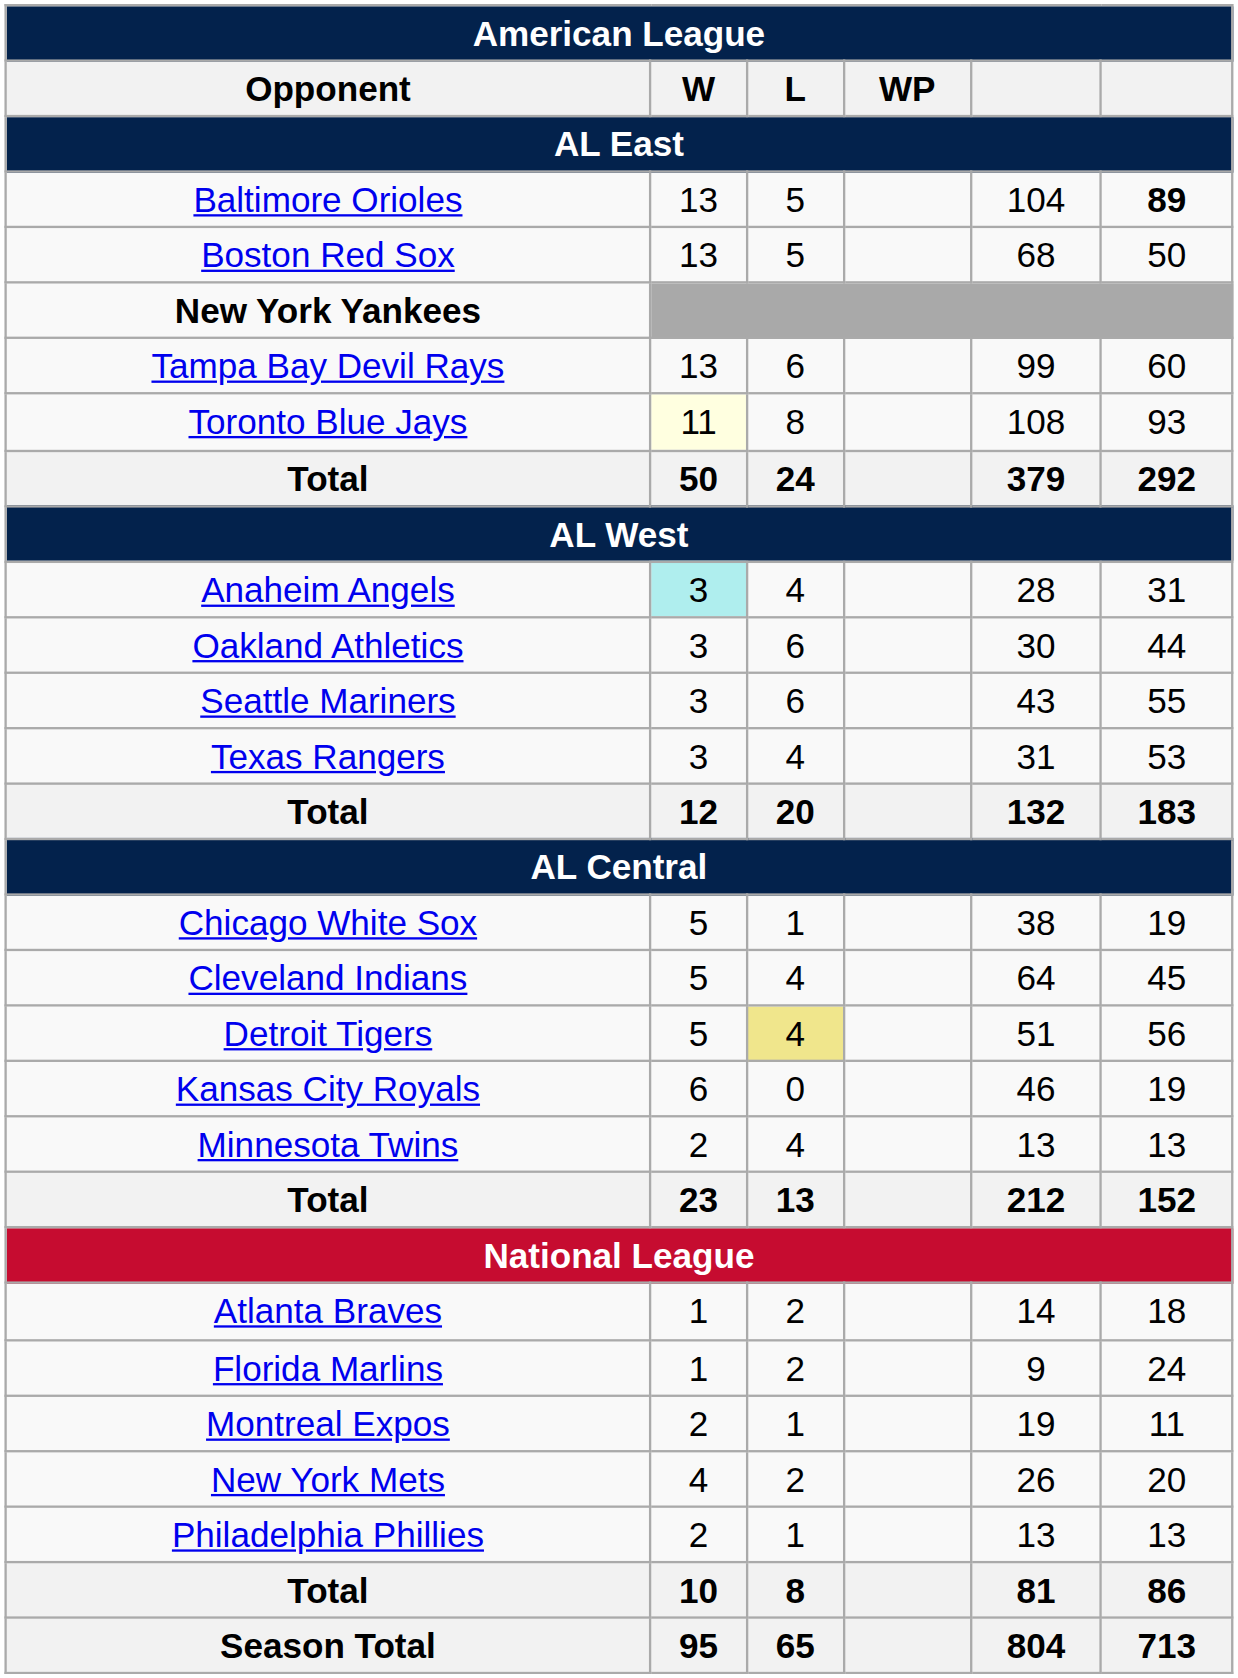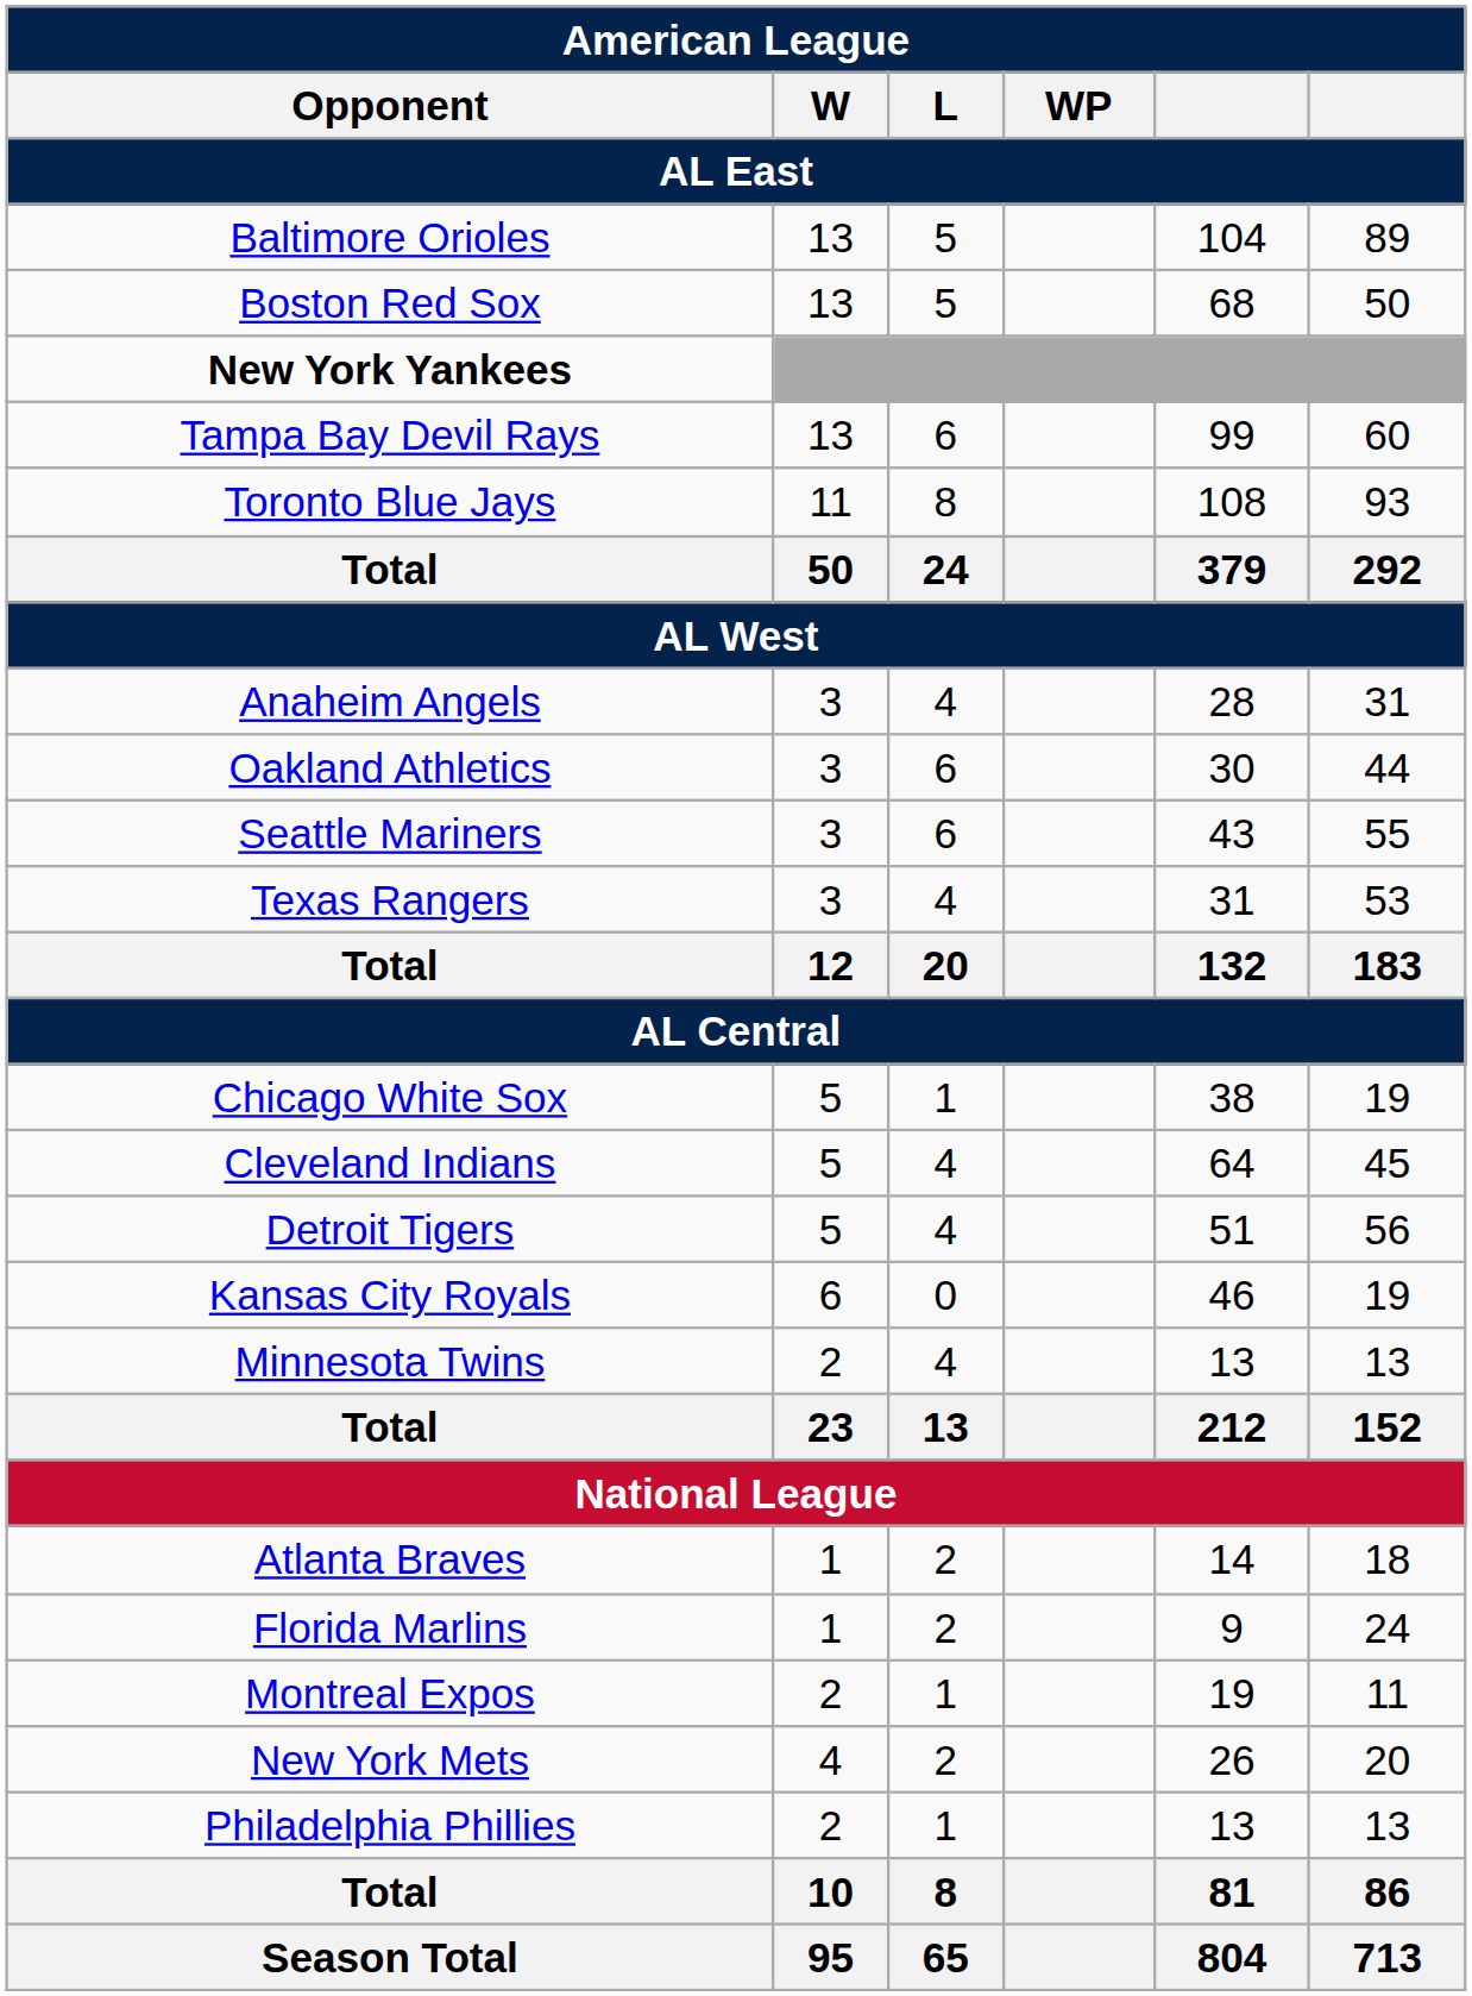Baltimore Orioles | column 6: bold -> normal
Toronto Blue Jays | W: lightyellow background -> no background
Anaheim Angels | W: paleturquoise background -> no background
Detroit Tigers | L: khaki background -> no background
